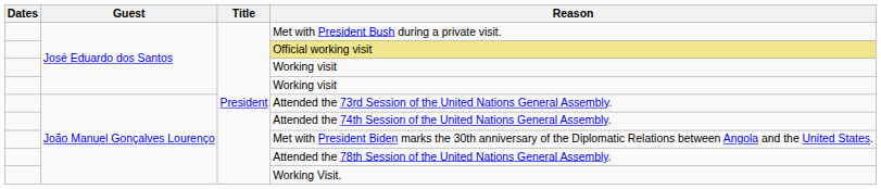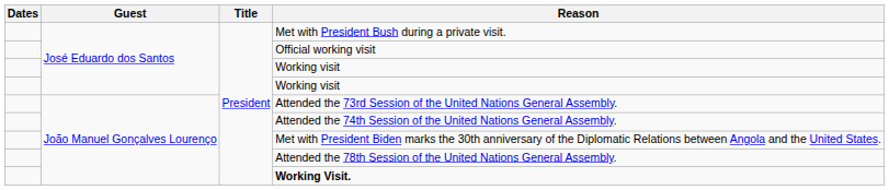Official working visit | Reason: khaki background -> no background
Working Visit. | Reason: normal -> bold
